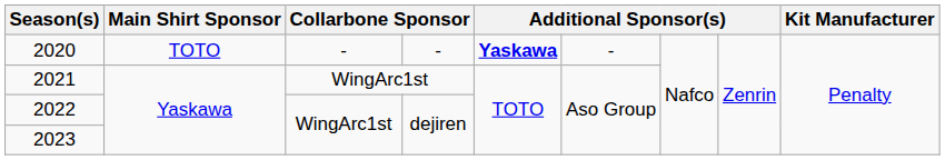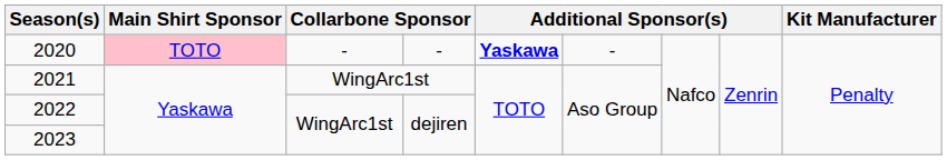2020 | Main Shirt Sponsor: no background -> pink background
